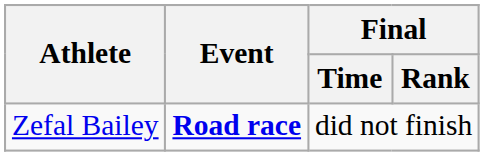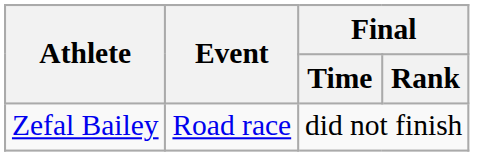Zefal Bailey | Event: bold -> normal
